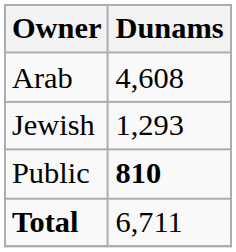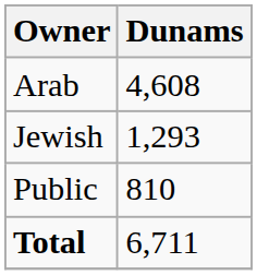Public | Dunams: bold -> normal
